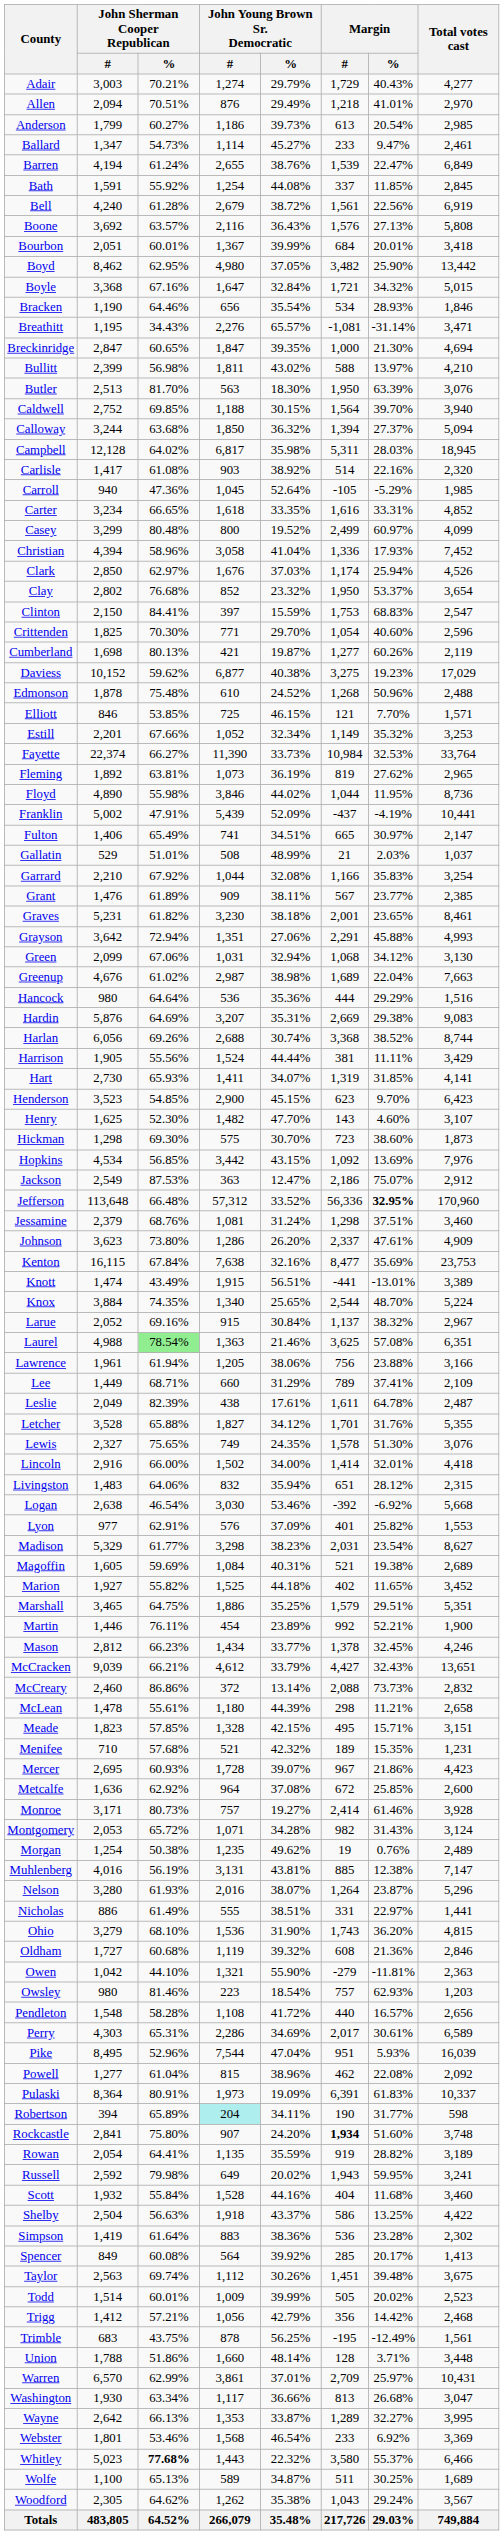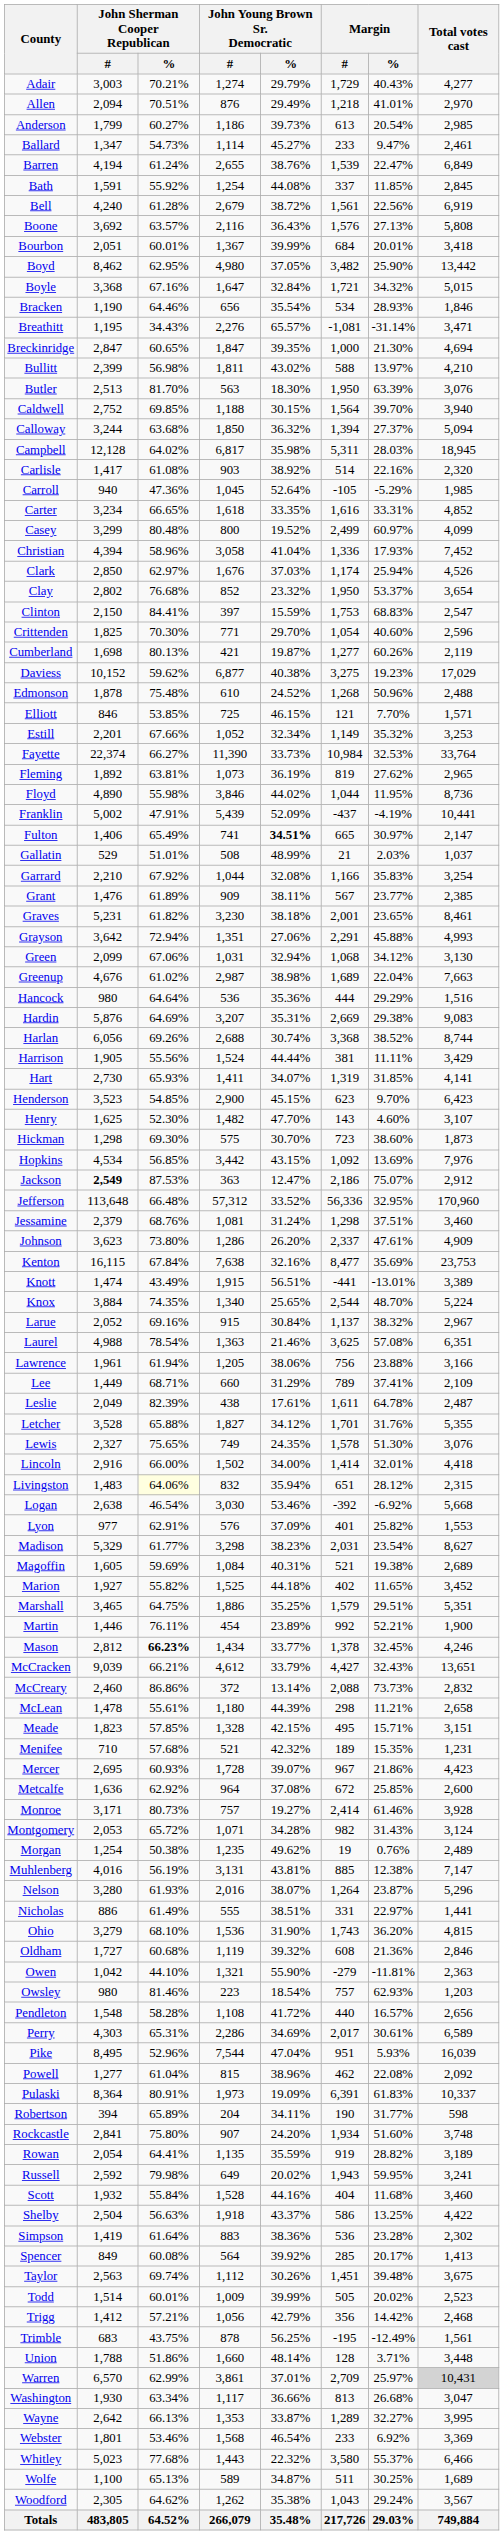Fulton | John Young Brown Sr. Democratic / %: normal -> bold
Jackson | John Sherman Cooper Republican / #: normal -> bold
Jefferson | Margin / %: bold -> normal
Laurel | John Sherman Cooper Republican / %: lightgreen background -> no background
Livingston | John Sherman Cooper Republican / %: no background -> lightyellow background
Mason | John Sherman Cooper Republican / %: normal -> bold
Robertson | John Young Brown Sr. Democratic / #: paleturquoise background -> no background
Rockcastle | Margin / #: bold -> normal
Warren | Total votes cast: no background -> lightgrey background
Whitley | John Sherman Cooper Republican / %: bold -> normal
